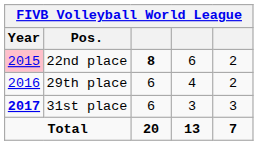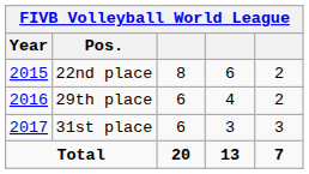22nd place | Year: pink background -> no background
22nd place | column 3: bold -> normal
31st place | Year: bold -> normal
